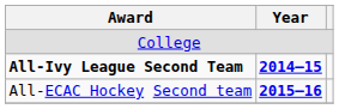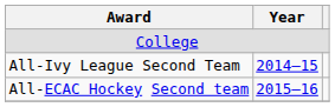All-Ivy League Second Team | Award: bold -> normal
All-Ivy League Second Team | Year: bold -> normal
All-ECAC Hockey Second team | Year: bold -> normal
